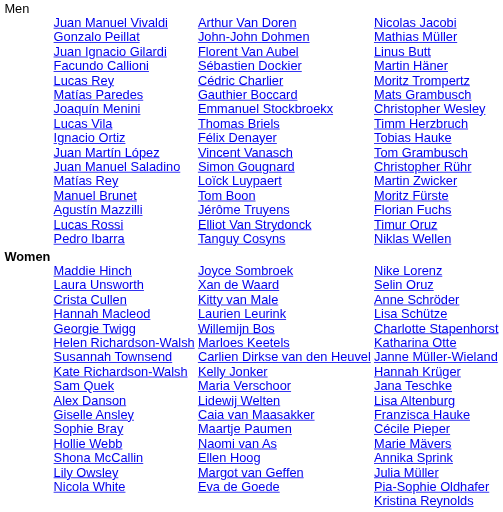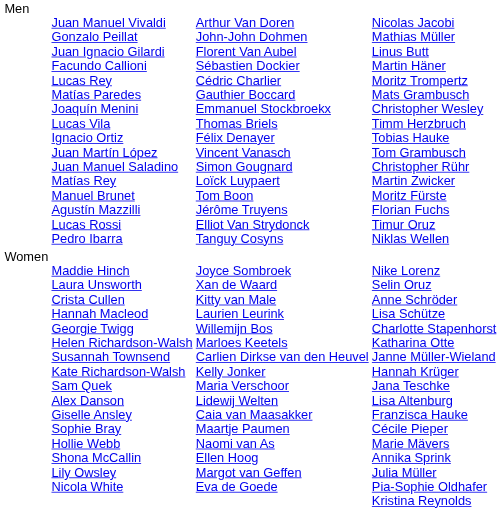Women | column 1: bold -> normal
